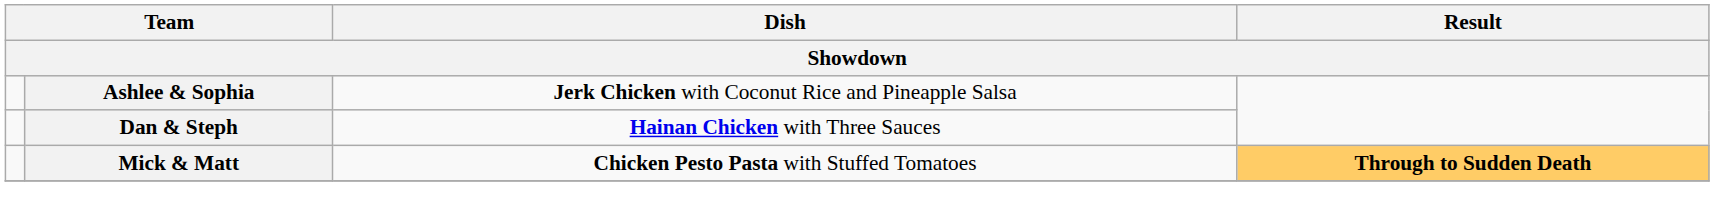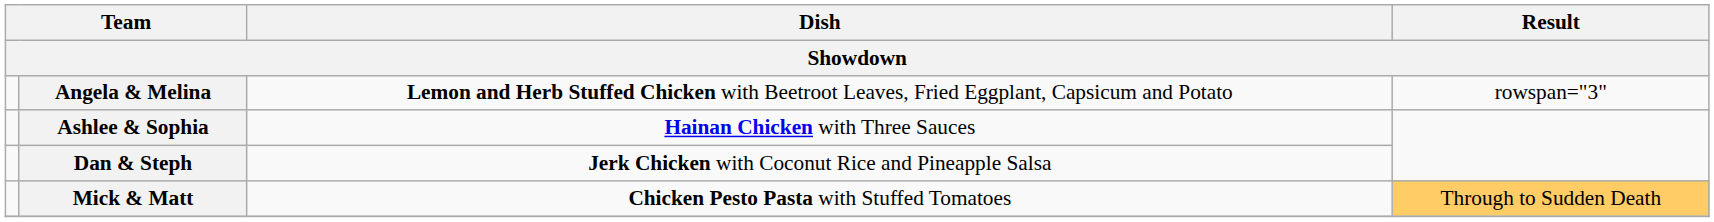+ row: Angela & Melina | Lemon and Herb Stuffed Chicken with Beetroot Leaves, Fried Eggplant, Capsicum and Potato | rowspan="3"
Ashlee & Sophia | Dish: Jerk Chicken with Coconut Rice and Pineapple Salsa -> Hainan Chicken with Three Sauces
Dan & Steph | Dish: Hainan Chicken with Three Sauces -> Jerk Chicken with Coconut Rice and Pineapple Salsa
Mick & Matt | Result: bold -> normal
